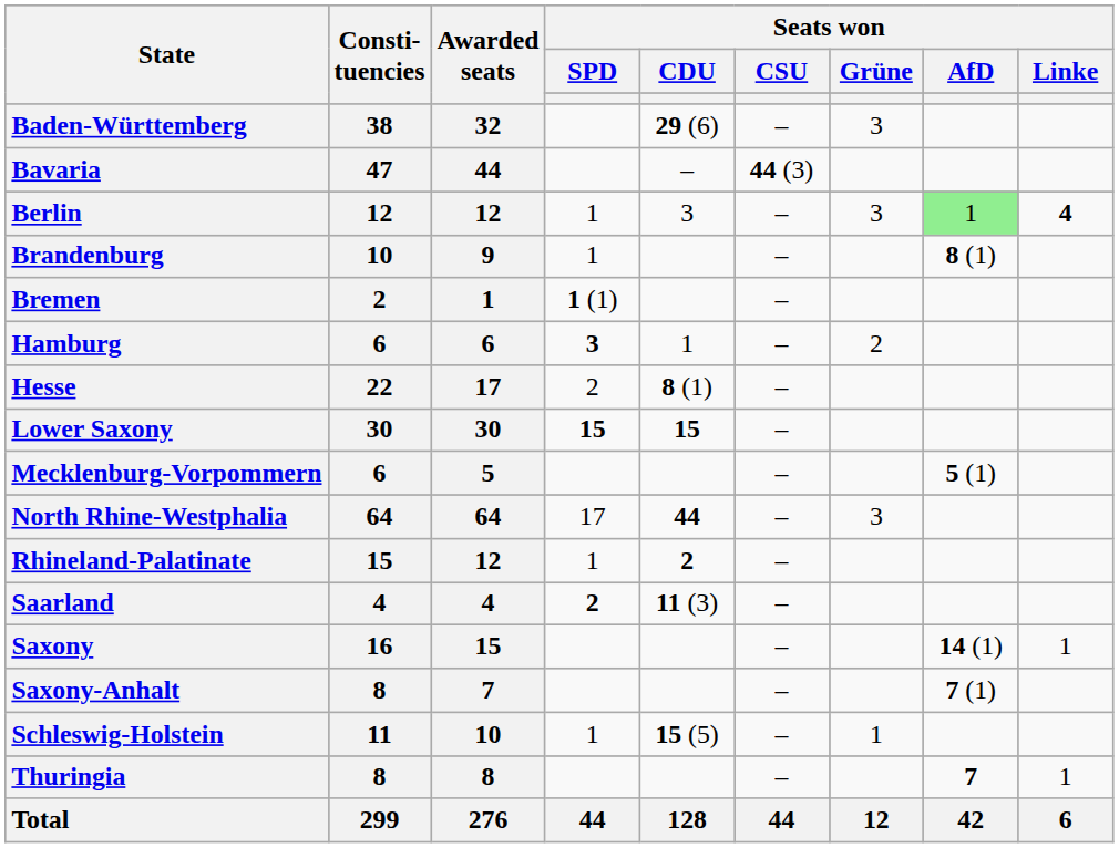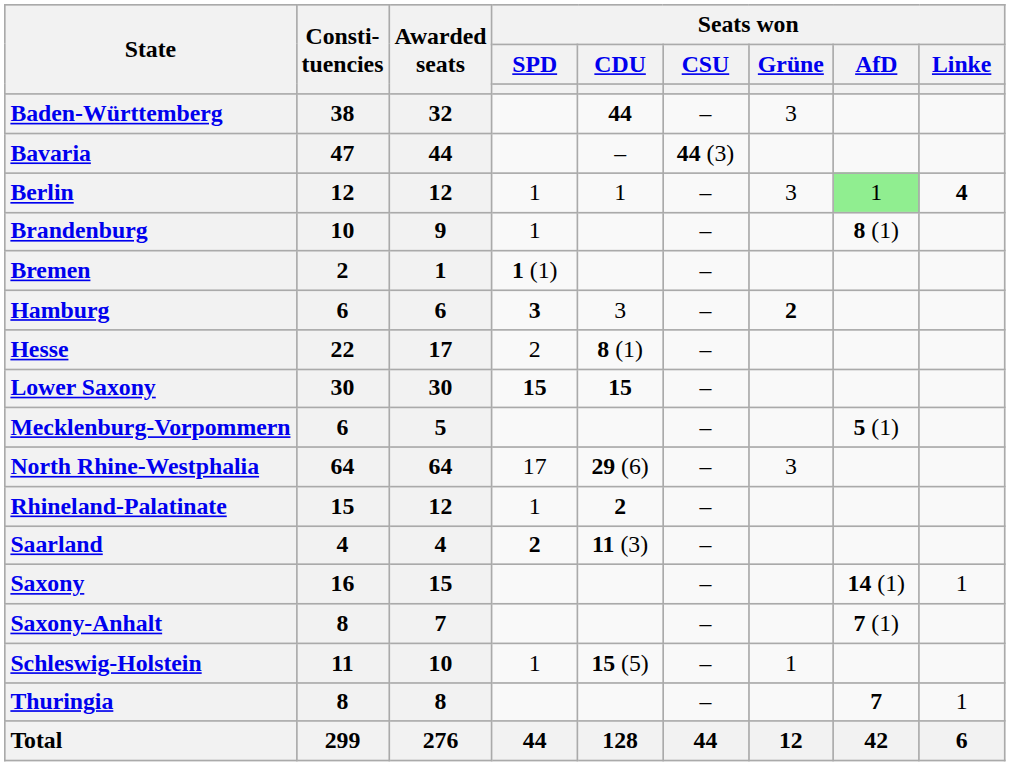Baden-Württemberg | Seats won / CDU: 29 (6) -> 44
Berlin | Seats won / CDU: 3 -> 1
Hamburg | Seats won / CDU: 1 -> 3
Hamburg | Seats won / Grüne: normal -> bold
North Rhine-Westphalia | Seats won / CDU: 44 -> 29 (6)
